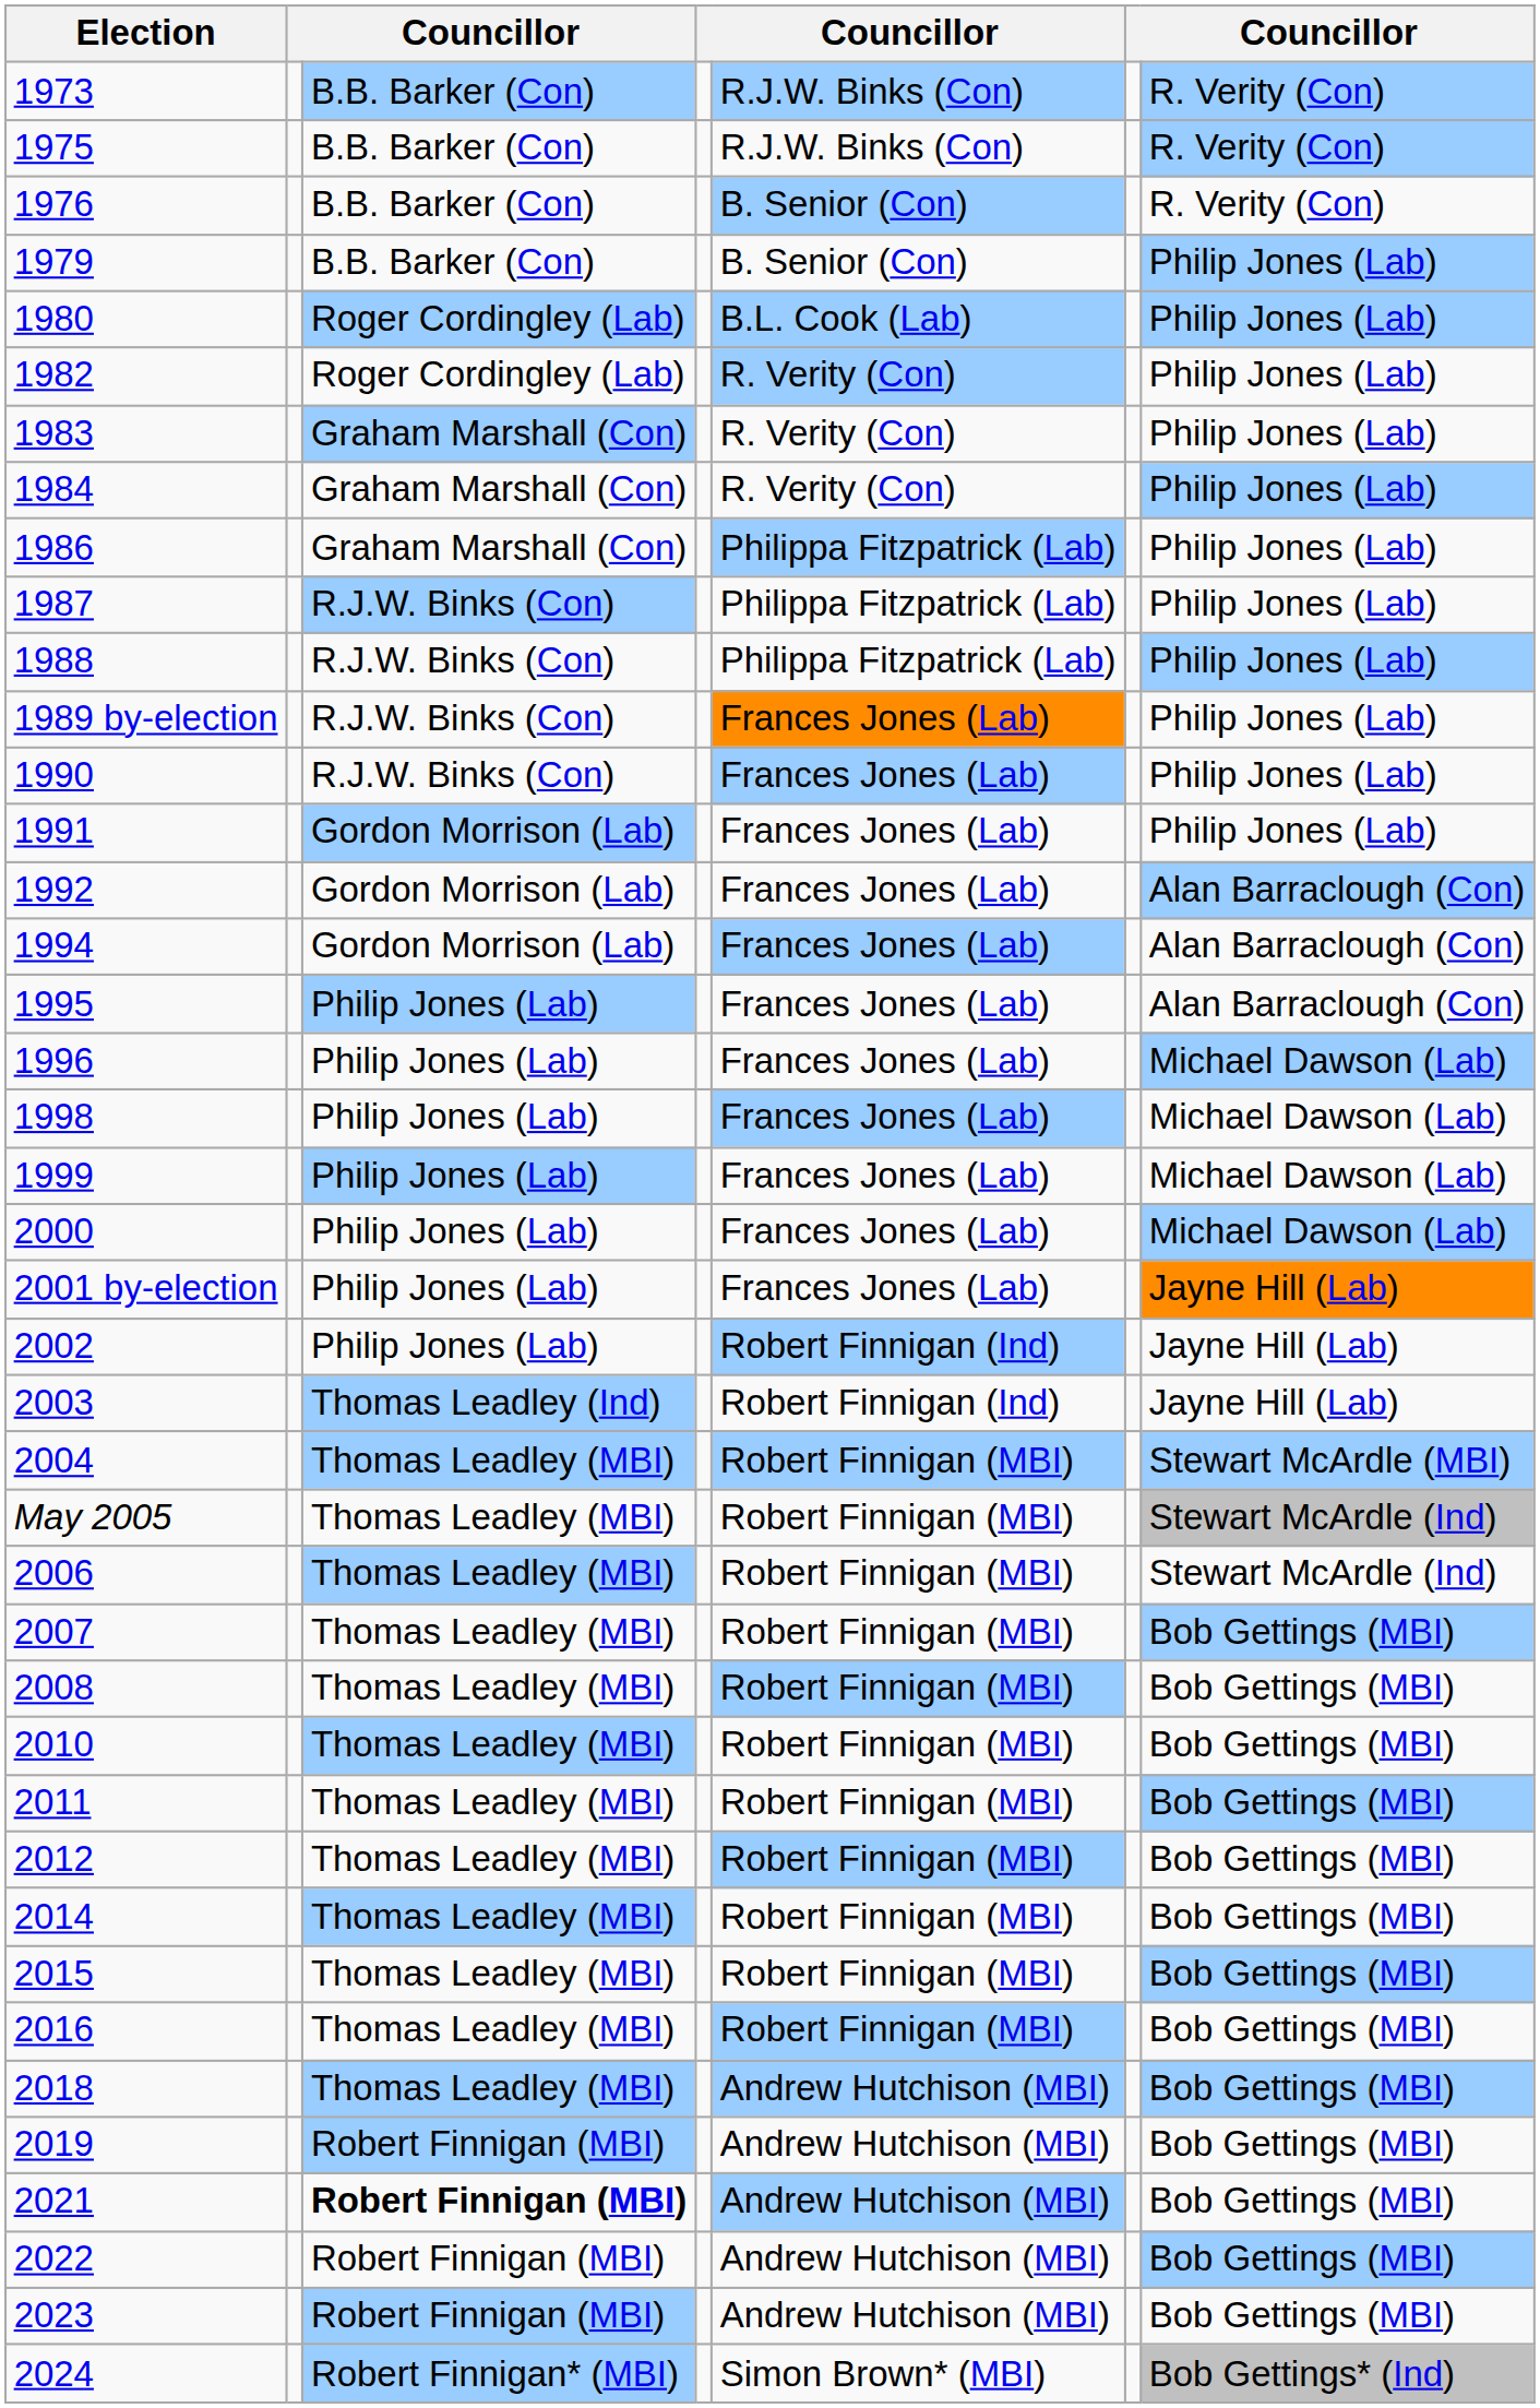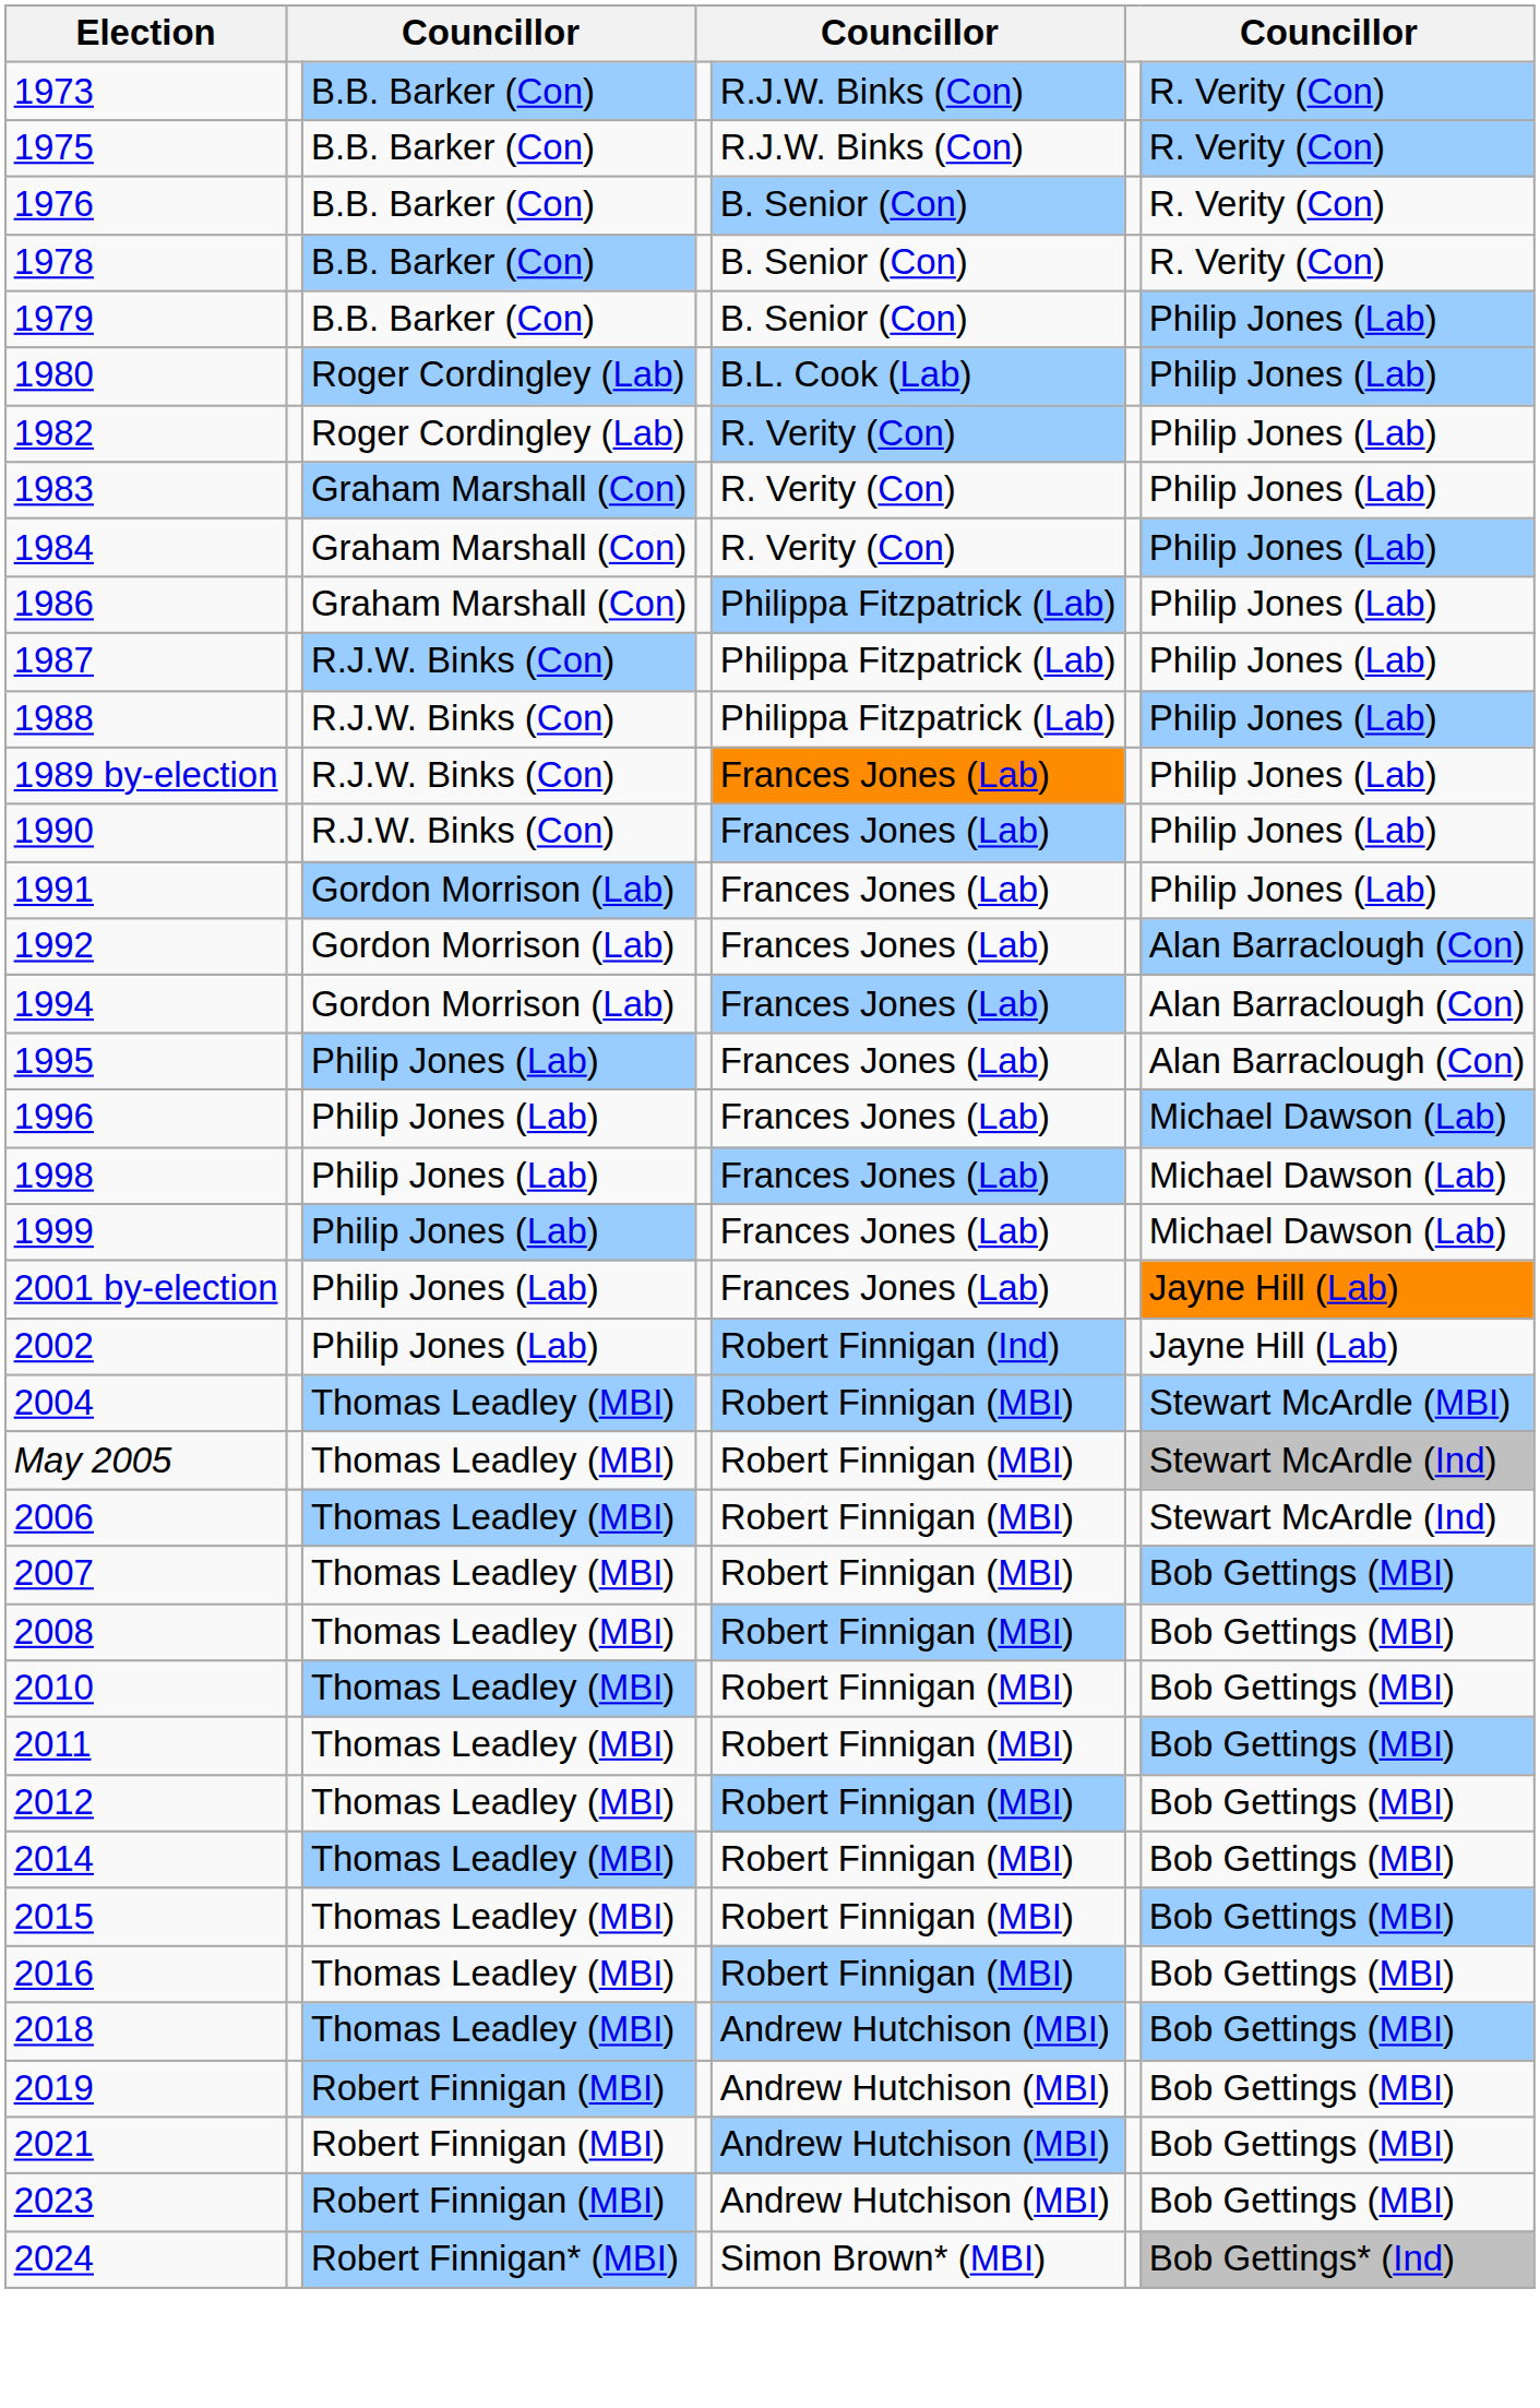+ row: 1978 | B.B. Barker (Con) | B. Senior (Con) | R. Verity (Con)
- row: 2000 | Philip Jones (Lab) | Frances Jones (Lab) | Michael Dawson (Lab)
- row: 2003 | Thomas Leadley (Ind) | Robert Finnigan (Ind) | Jayne Hill (Lab)
2021 | column 3: bold -> normal
- row: 2022 | Robert Finnigan (MBI) | Andrew Hutchison (MBI) | Bob Gettings (MBI)
